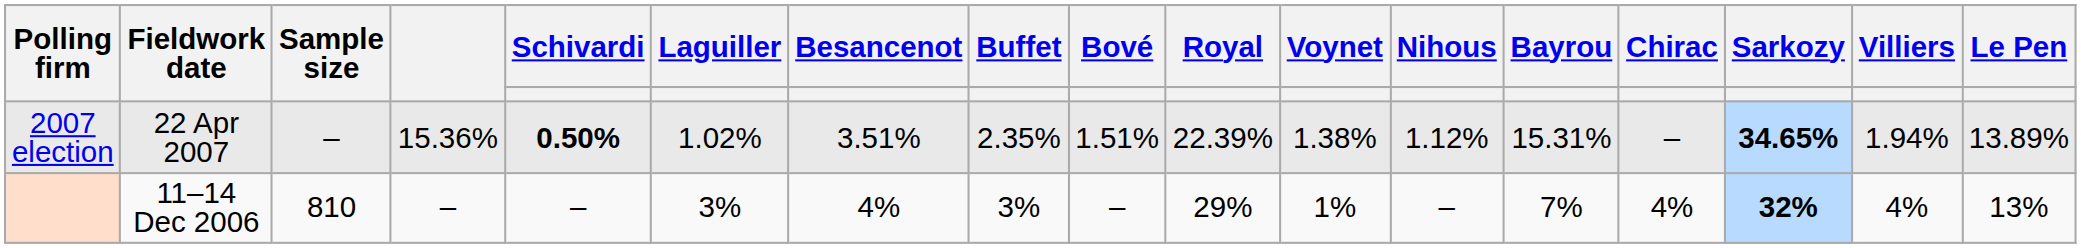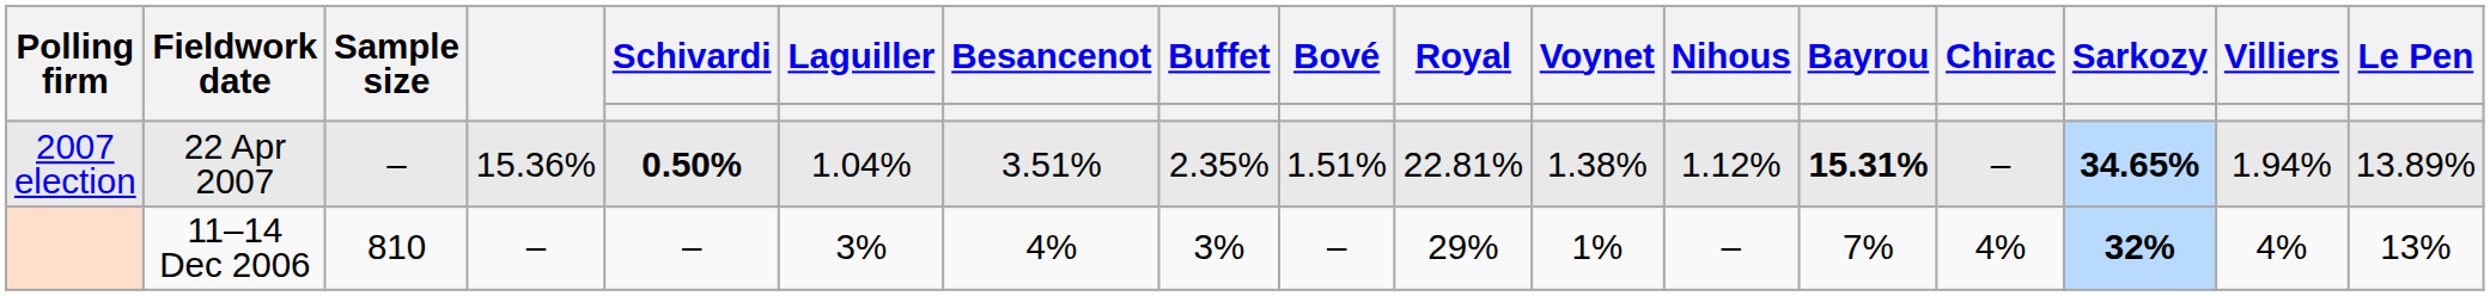2007 election | Laguiller: 1.02% -> 1.04%
2007 election | Royal: 22.39% -> 22.81%
2007 election | Bayrou: normal -> bold
